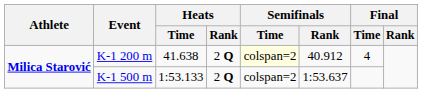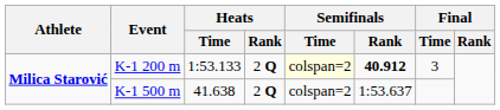K-1 200 m | Heats / Time: 41.638 -> 1:53.133
K-1 200 m | Semifinals / Rank: normal -> bold
K-1 200 m | Final / Time: 4 -> 3
K-1 500 m | Heats / Time: 1:53.133 -> 41.638
